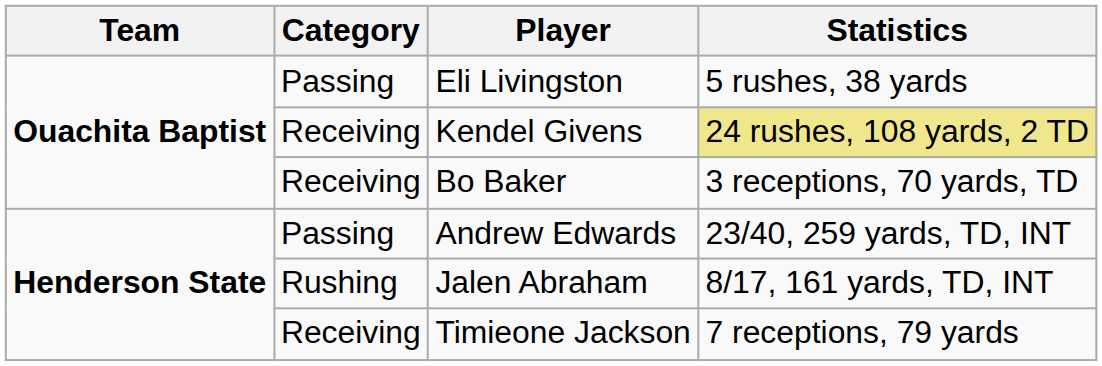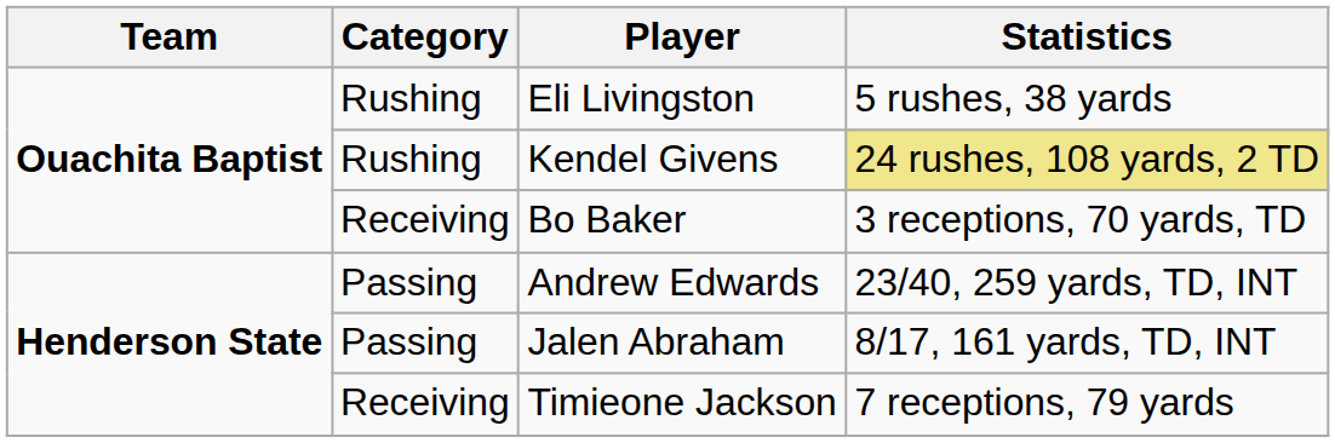Eli Livingston | Category: Passing -> Rushing
Kendel Givens | Category: Receiving -> Rushing
Jalen Abraham | Category: Rushing -> Passing
